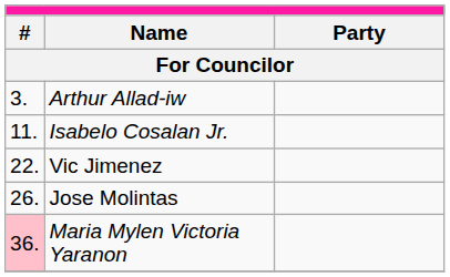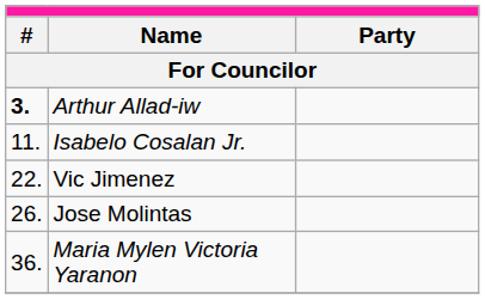Arthur Allad-iw | column 1: normal -> bold
Maria Mylen Victoria Yaranon | column 1: pink background -> no background
